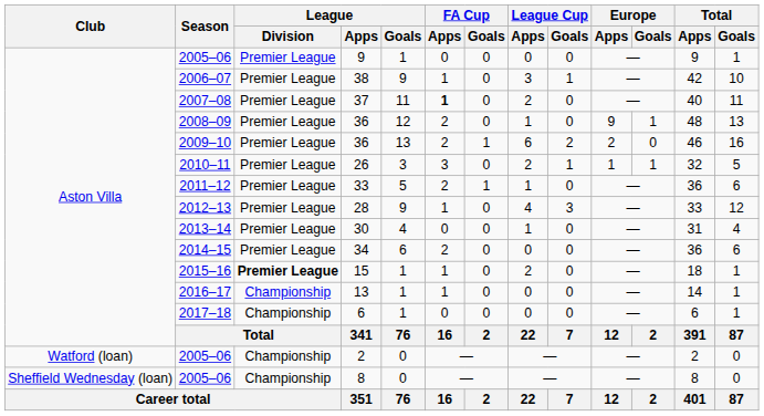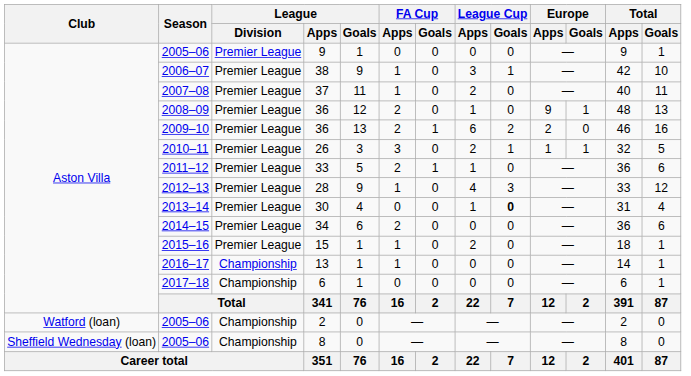37 | FA Cup / Apps: bold -> normal
30 | League Cup / Goals: normal -> bold
15 | League / Division: bold -> normal
